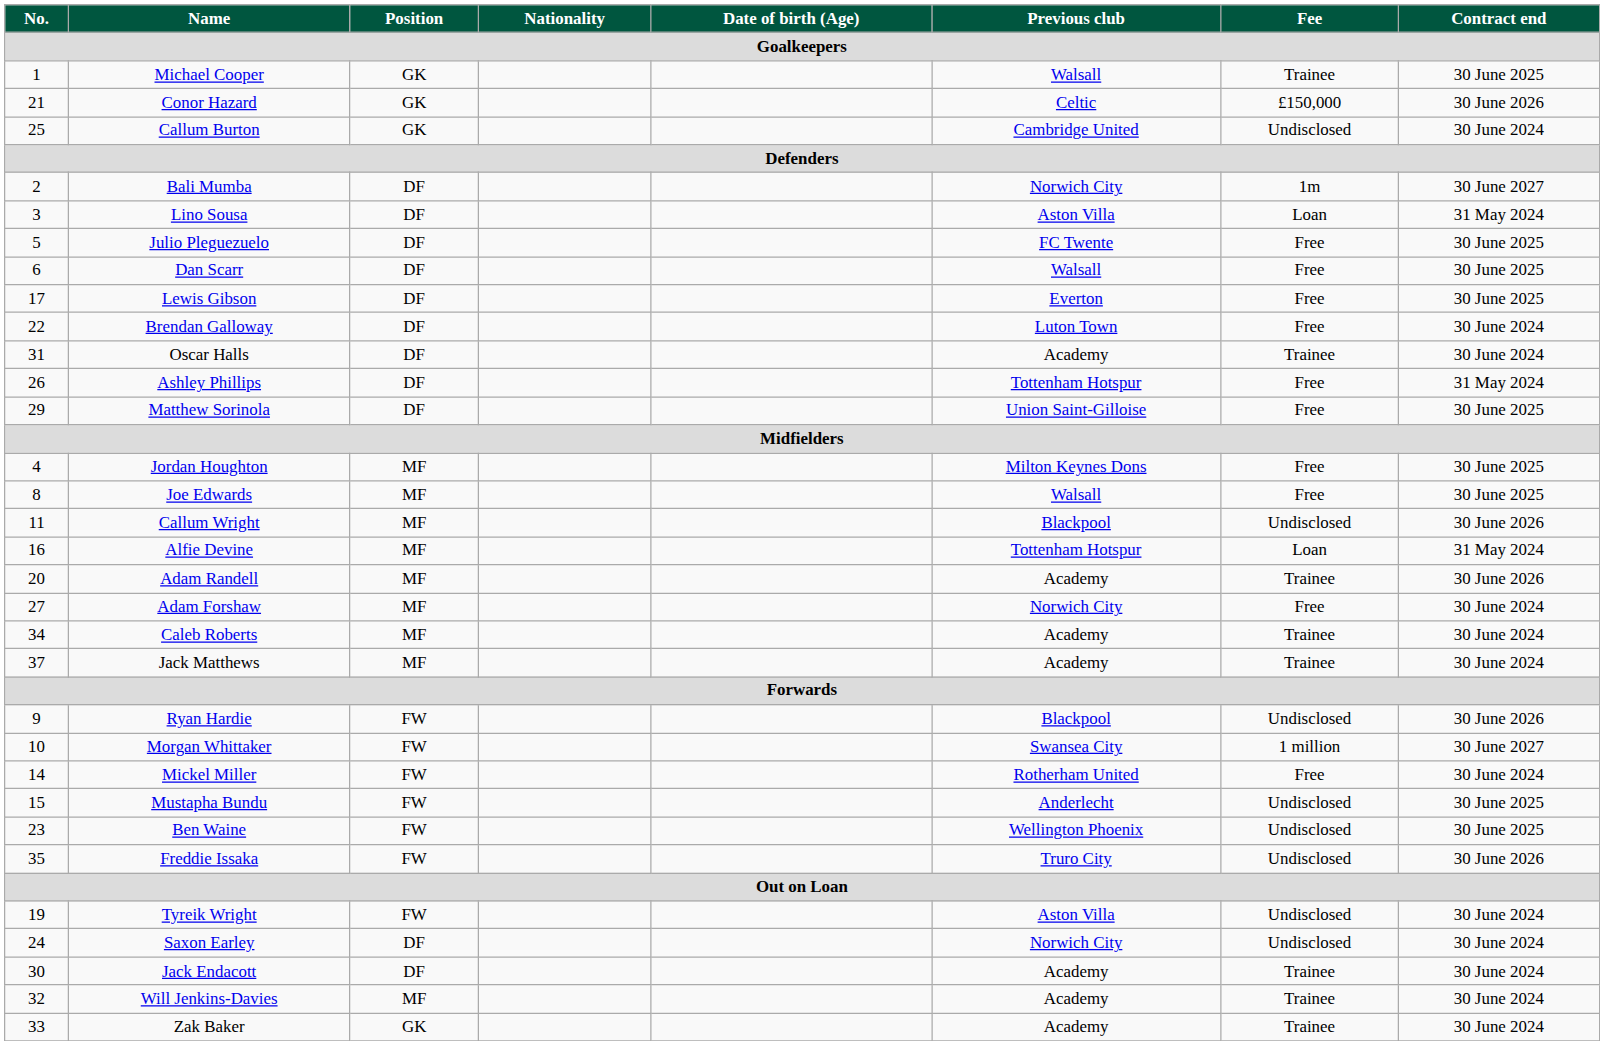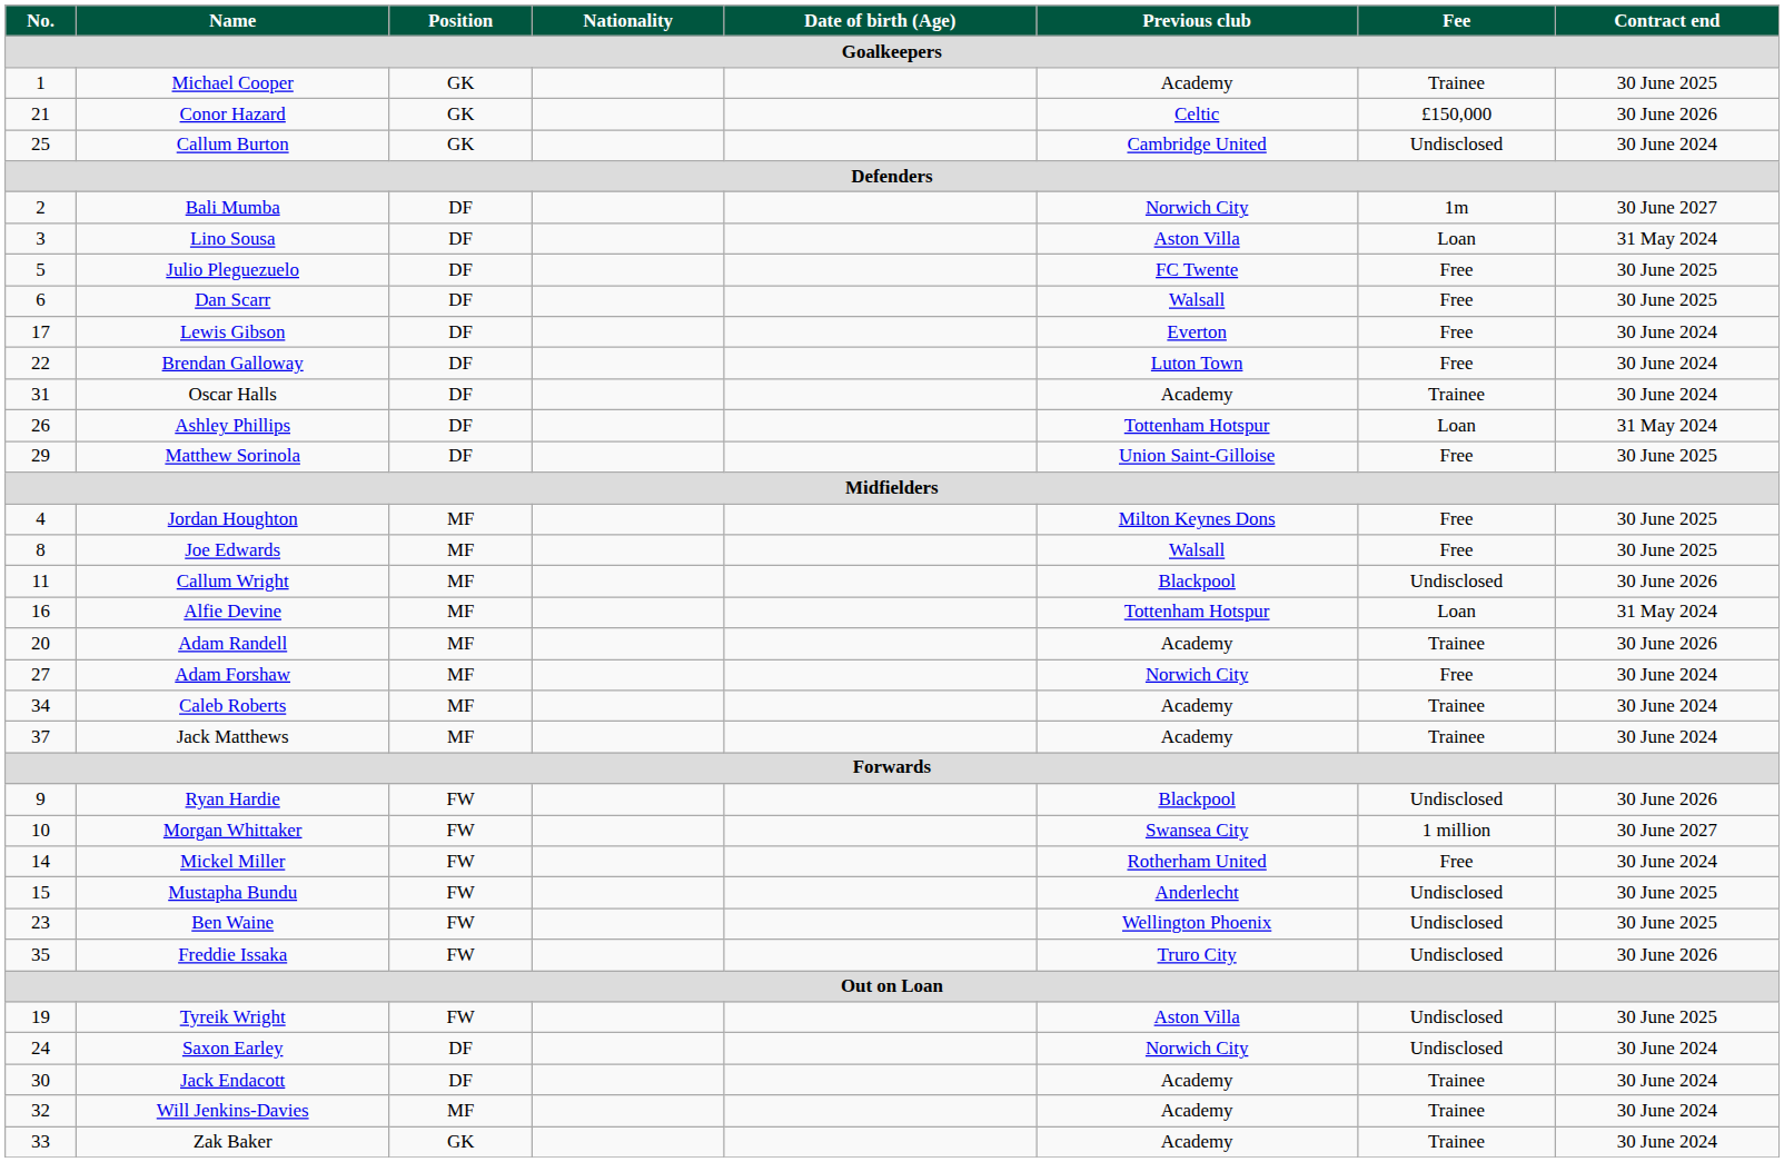Michael Cooper | Previous club: Walsall -> Academy
Lewis Gibson | Contract end: 30 June 2025 -> 30 June 2024
Ashley Phillips | Fee: Free -> Loan
Tyreik Wright | Contract end: 30 June 2024 -> 30 June 2025
